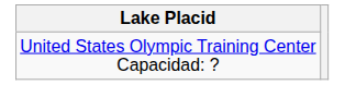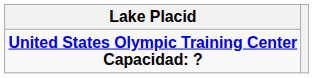United States Olympic Training Center Capacidad: ? | Lake Placid: normal -> bold
